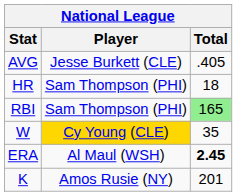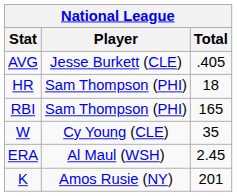RBI | Total: lightgreen background -> no background
W | Player: gold background -> no background
ERA | Total: bold -> normal
